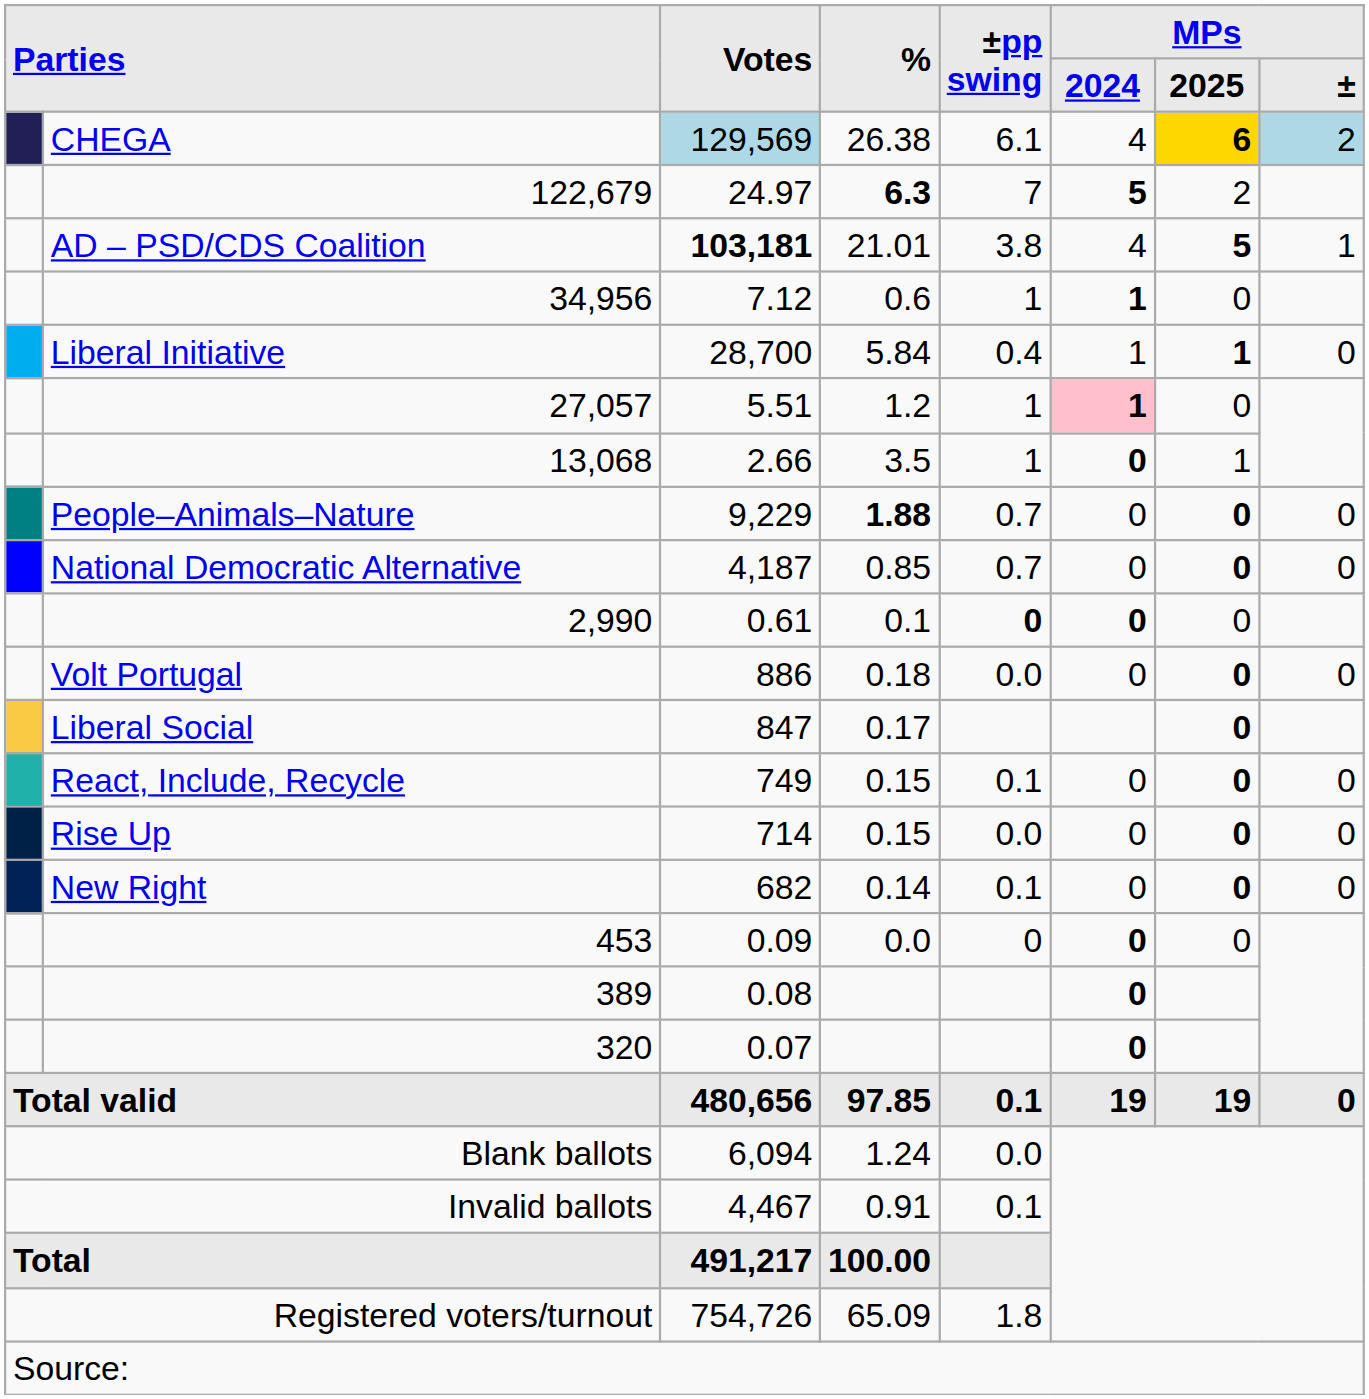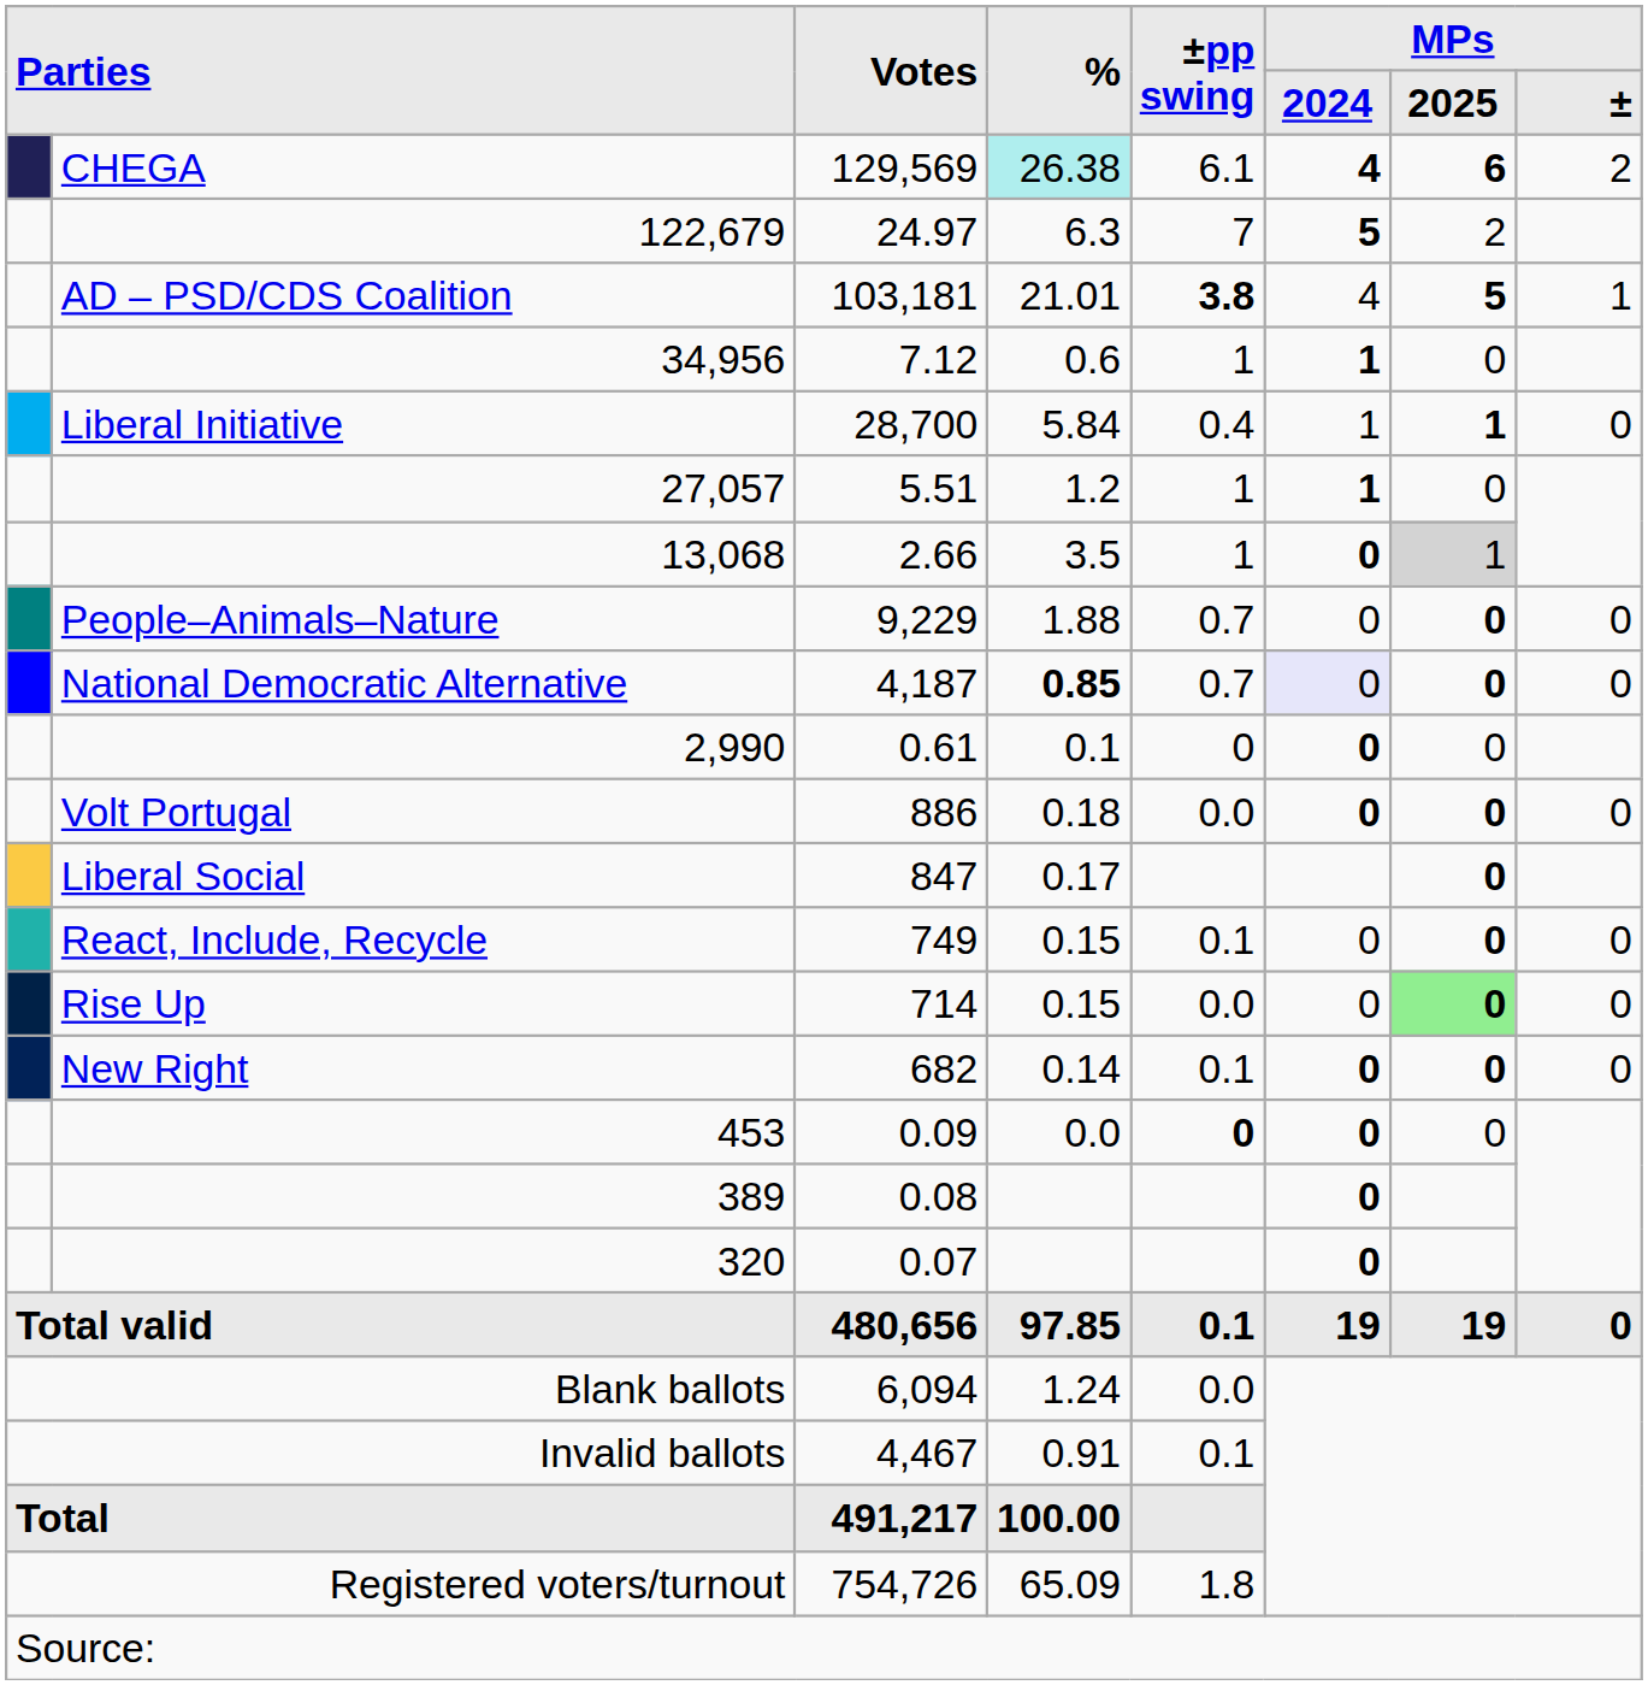CHEGA | Votes: lightblue background -> no background
CHEGA | %: no background -> paleturquoise background
CHEGA | MPs / 2024: normal -> bold
CHEGA | MPs / 2025: gold background -> no background
CHEGA | MPs / ±: lightblue background -> no background
122,679 | %: bold -> normal
AD – PSD/CDS Coalition | Votes: bold -> normal
AD – PSD/CDS Coalition | ±pp swing: normal -> bold
27,057 | MPs / 2024: pink background -> no background
13,068 | MPs / 2025: no background -> lightgrey background
People–Animals–Nature | %: bold -> normal
National Democratic Alternative | %: normal -> bold
National Democratic Alternative | MPs / 2024: no background -> lavender background
2,990 | ±pp swing: bold -> normal
Volt Portugal | MPs / 2024: normal -> bold
Rise Up | MPs / 2025: no background -> lightgreen background
New Right | MPs / 2024: normal -> bold
453 | ±pp swing: normal -> bold
